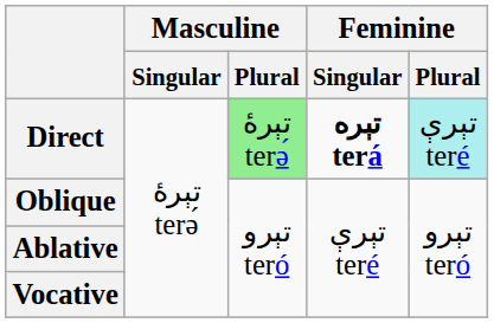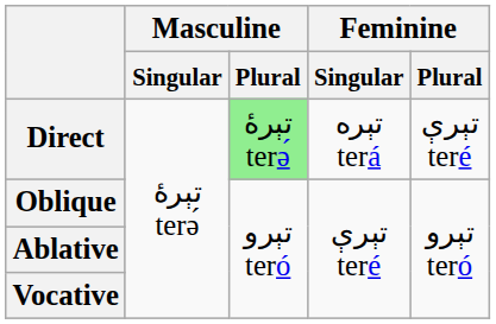Direct | Feminine / Singular: bold -> normal
Direct | Feminine / Plural: paleturquoise background -> no background
